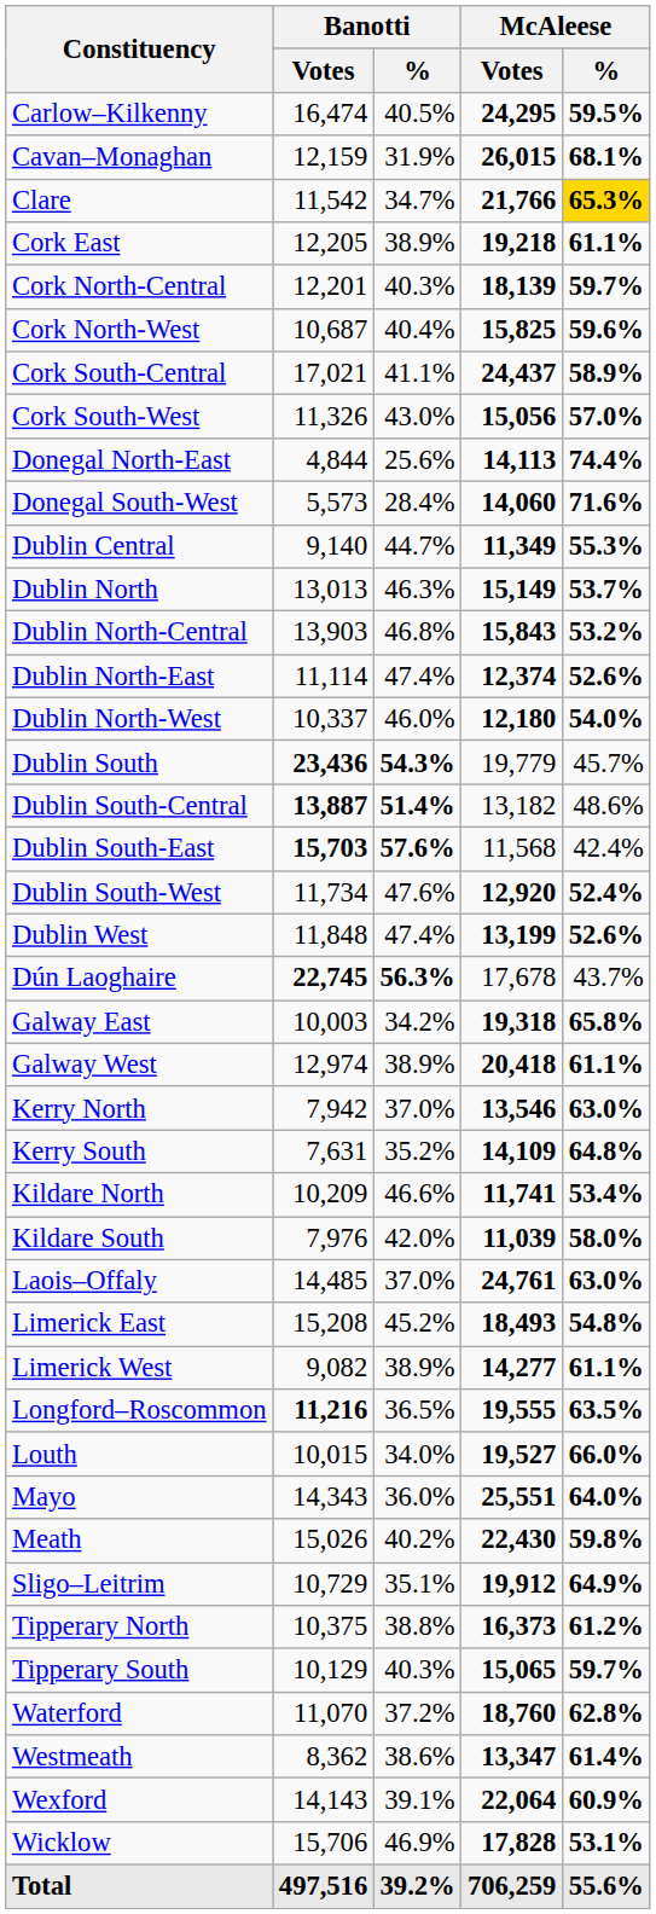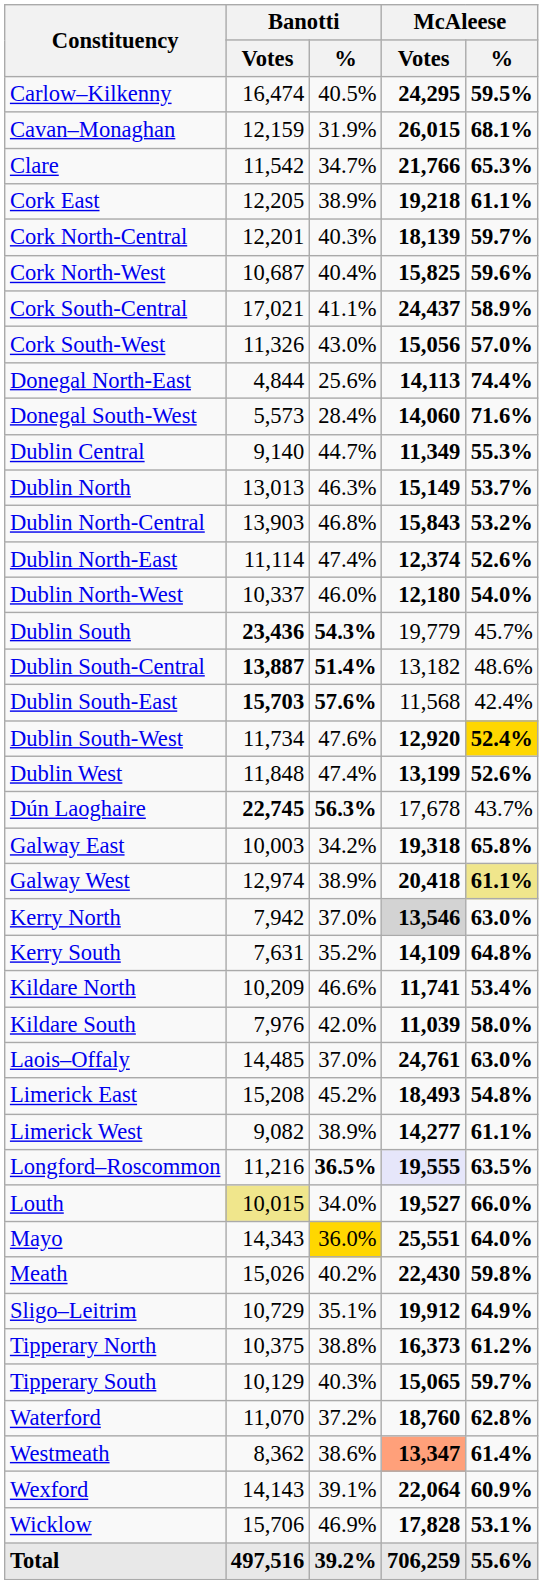Clare | McAleese / %: gold background -> no background
Dublin South-West | McAleese / %: no background -> gold background
Galway West | McAleese / %: no background -> khaki background
Kerry North | McAleese / Votes: no background -> lightgrey background
Longford–Roscommon | Banotti / Votes: bold -> normal
Longford–Roscommon | Banotti / %: normal -> bold
Longford–Roscommon | McAleese / Votes: no background -> lavender background
Louth | Banotti / Votes: no background -> khaki background
Mayo | Banotti / %: no background -> gold background
Westmeath | McAleese / Votes: no background -> lightsalmon background
